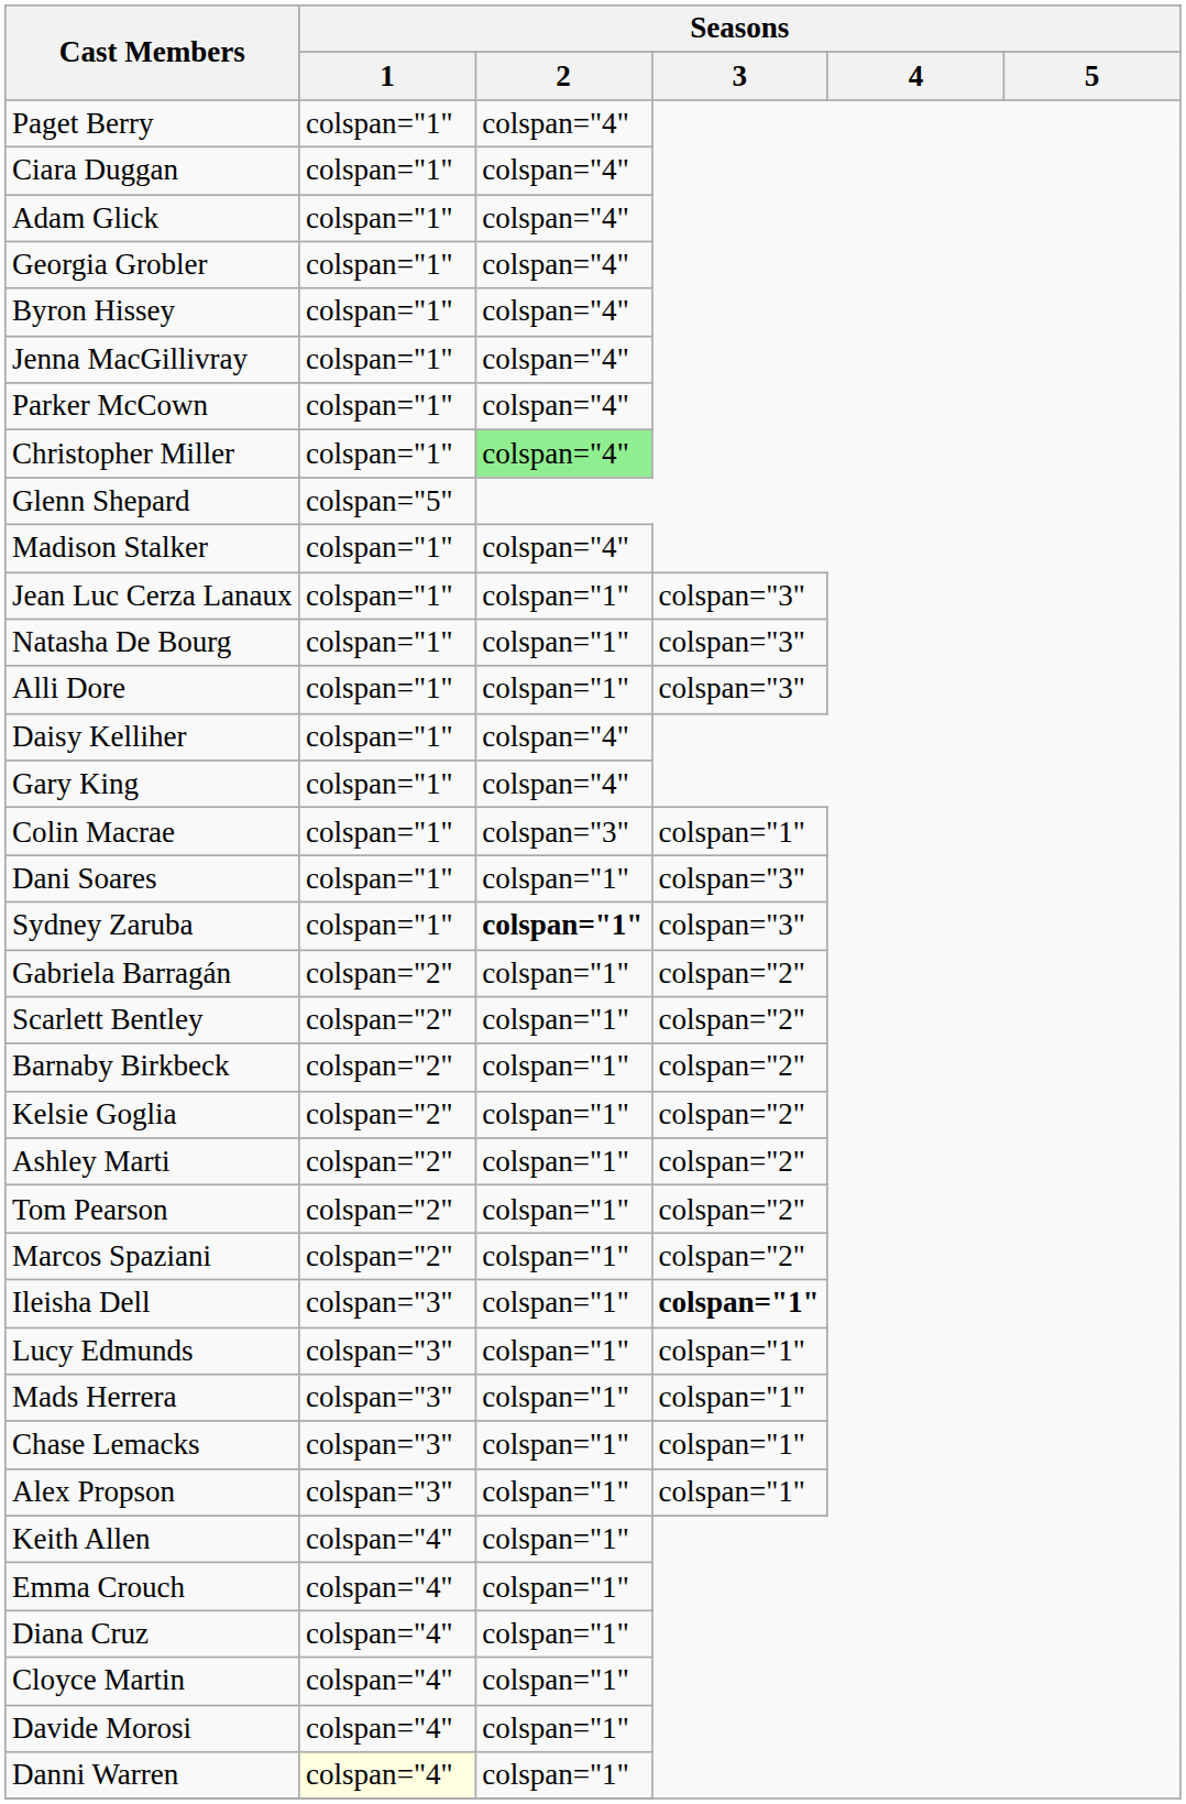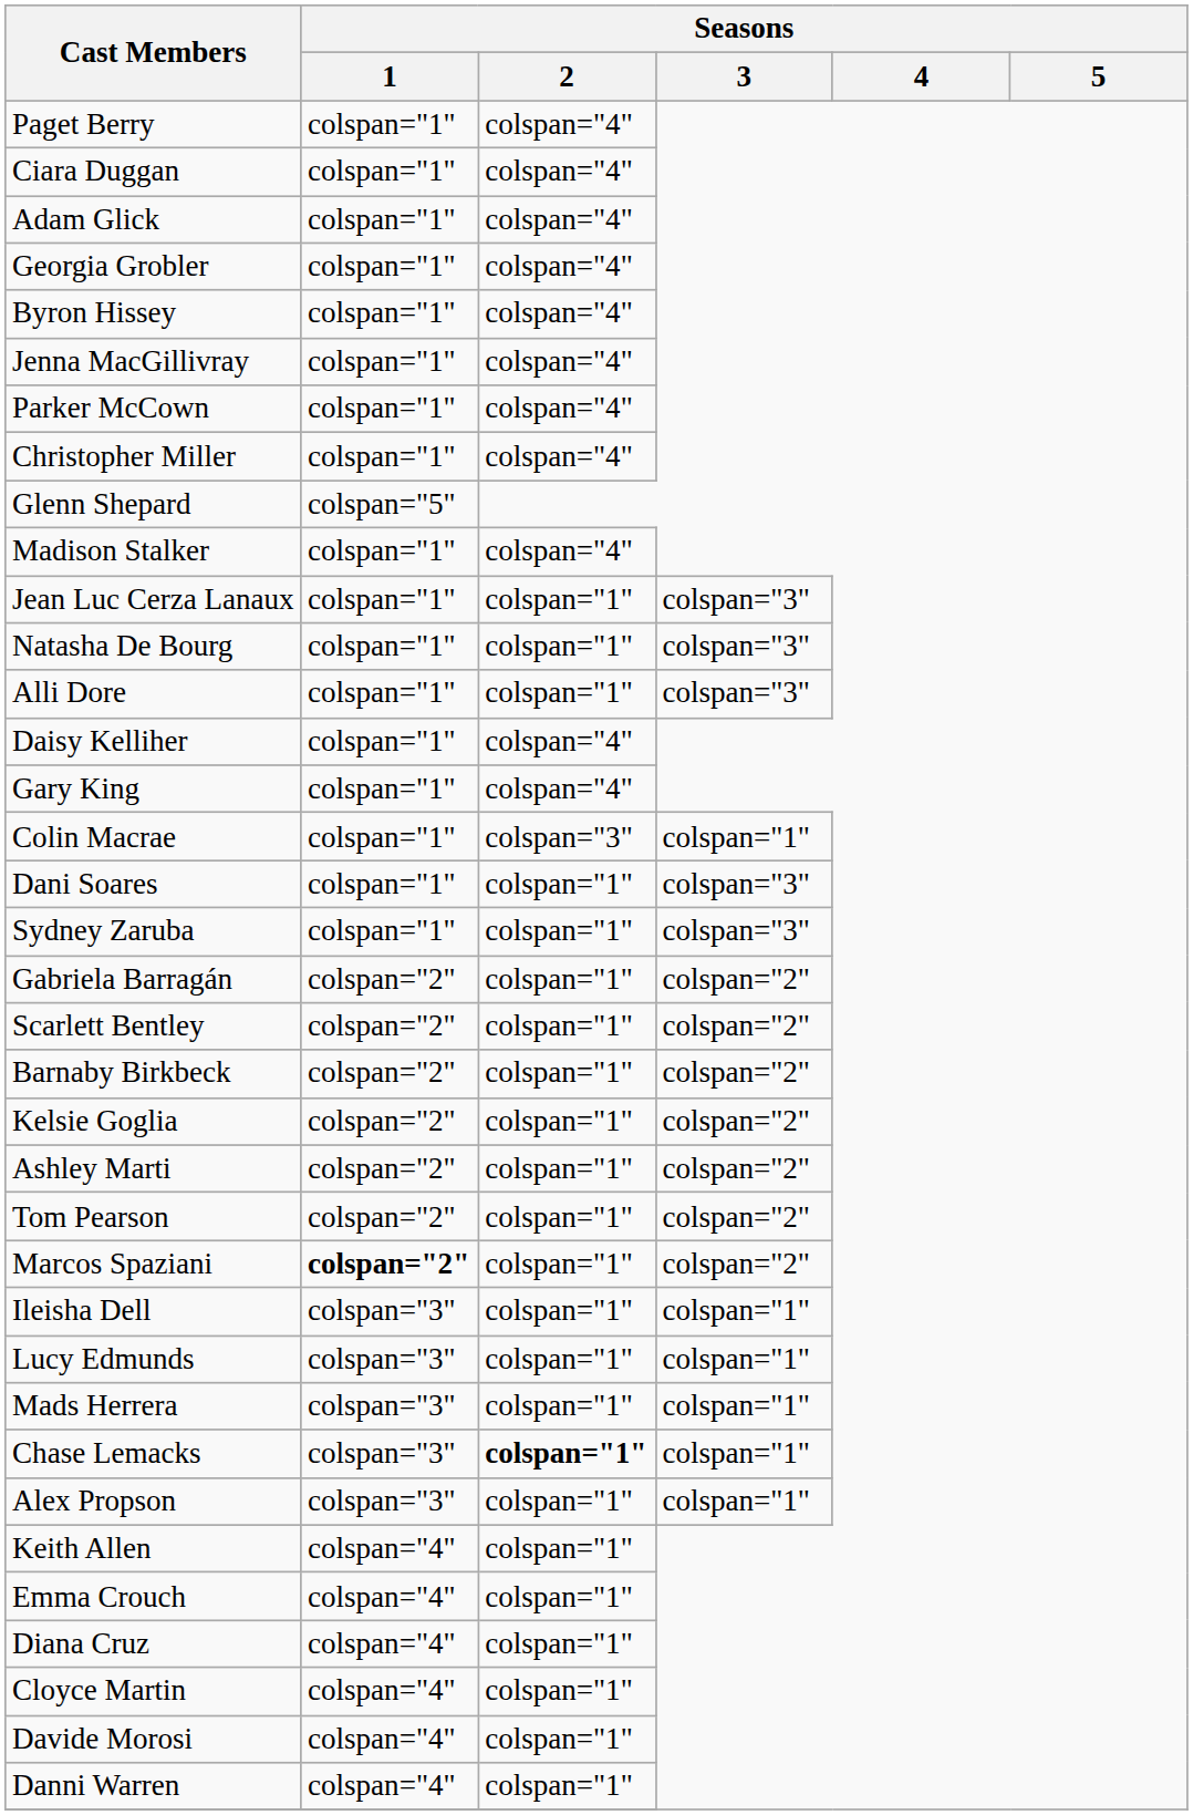Christopher Miller | Seasons / 2: lightgreen background -> no background
Sydney Zaruba | Seasons / 2: bold -> normal
Marcos Spaziani | Seasons / 1: normal -> bold
Ileisha Dell | Seasons / 3: bold -> normal
Chase Lemacks | Seasons / 2: normal -> bold
Danni Warren | Seasons / 1: lightyellow background -> no background
